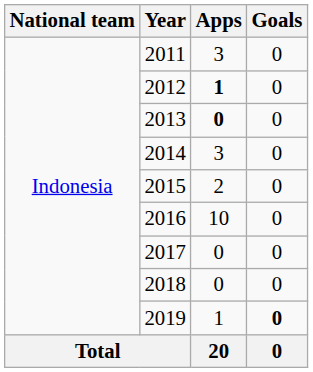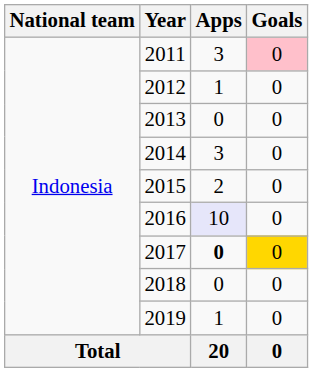2011 | Goals: no background -> pink background
2012 | Apps: bold -> normal
2013 | Apps: bold -> normal
2016 | Apps: no background -> lavender background
2017 | Apps: normal -> bold
2017 | Goals: no background -> gold background
2019 | Goals: bold -> normal
